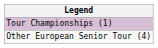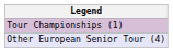row 3 | column 1: no background -> lavender background
